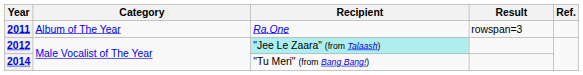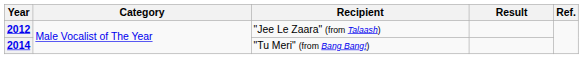- row: 2011 | Album of The Year | Ra.One | rowspan=3
2012 | Recipient: paleturquoise background -> no background
